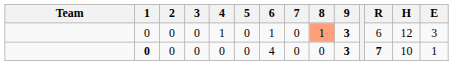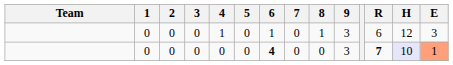row 2 | 8: lightsalmon background -> no background
row 2 | 9: bold -> normal
row 3 | 1: bold -> normal
row 3 | 6: normal -> bold
row 3 | 9: bold -> normal
row 3 | H: no background -> lavender background
row 3 | E: no background -> lightsalmon background
